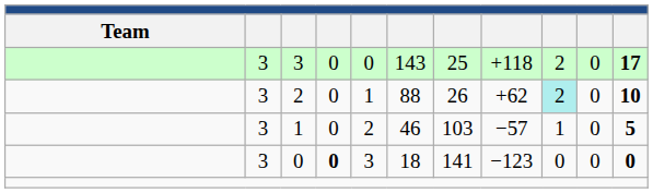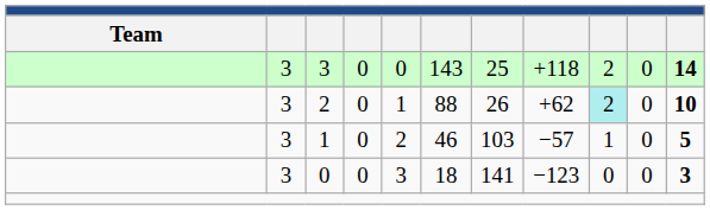row 3 | column 11: 17 -> 14
row 6 | column 4: bold -> normal
row 6 | column 11: 0 -> 3
